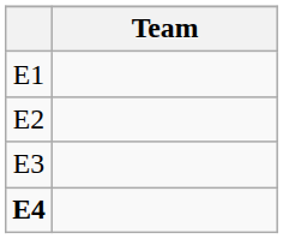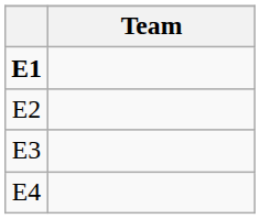E1 | column 1: normal -> bold
E4 | column 1: bold -> normal
